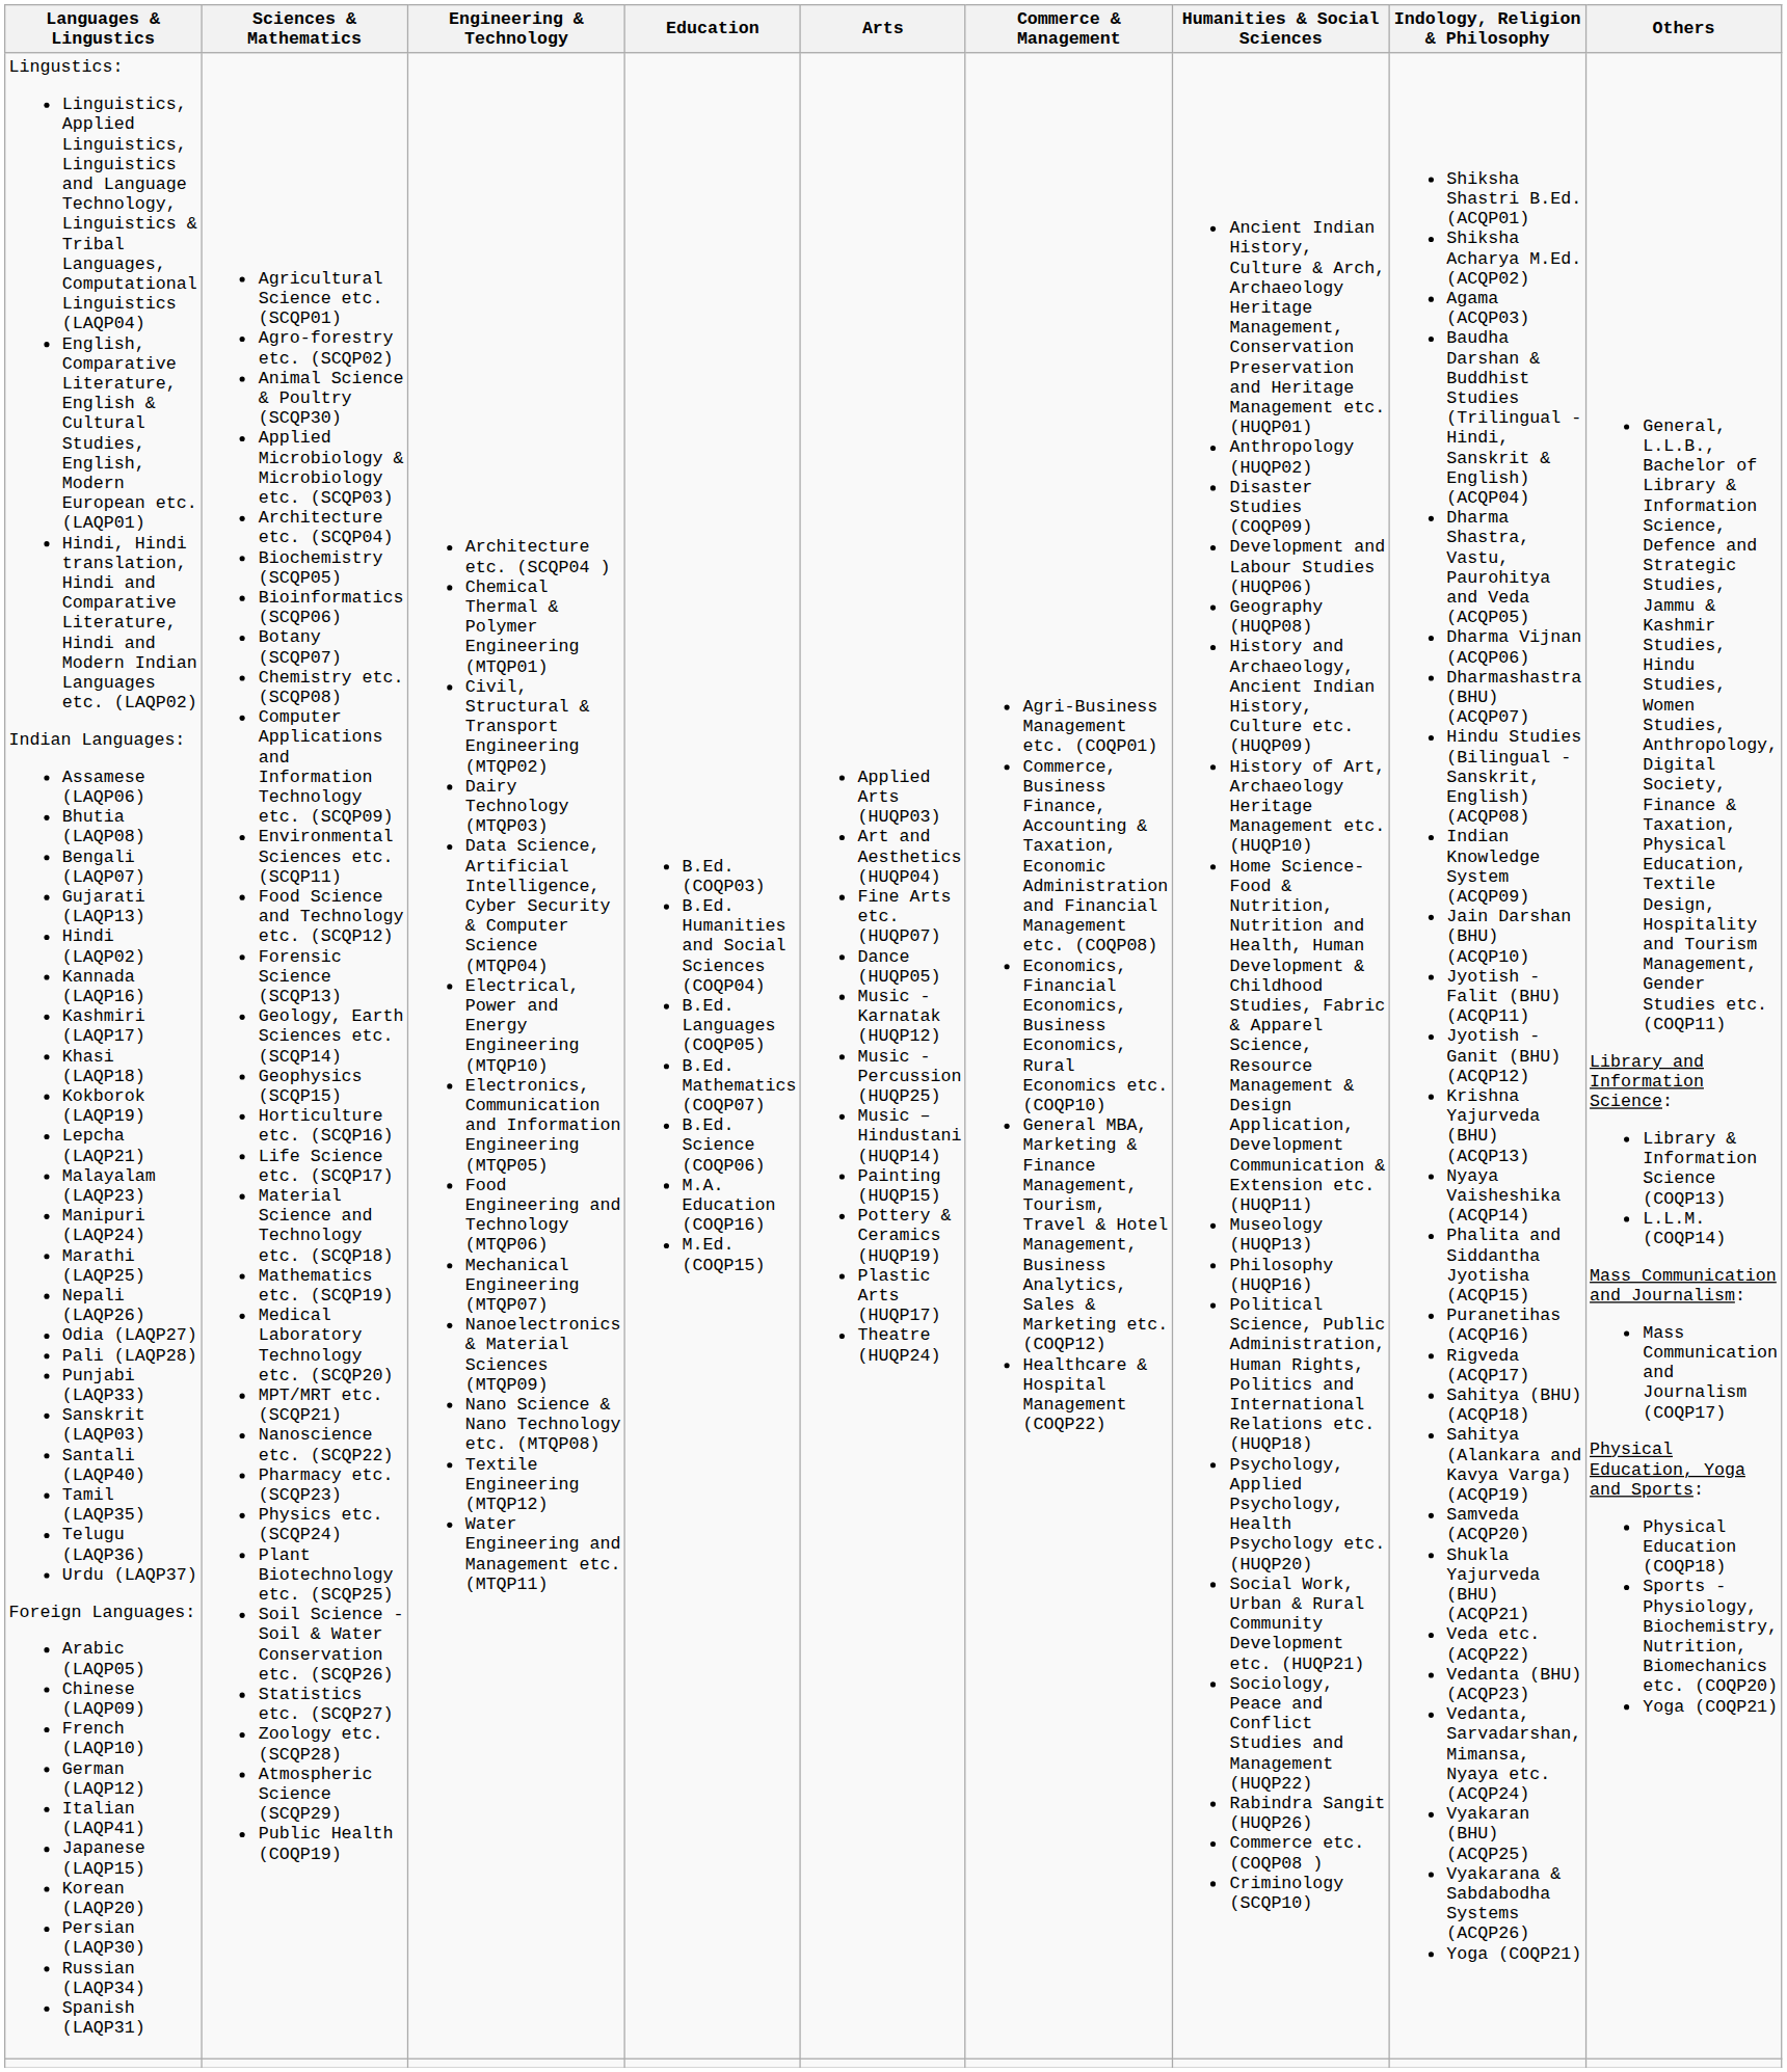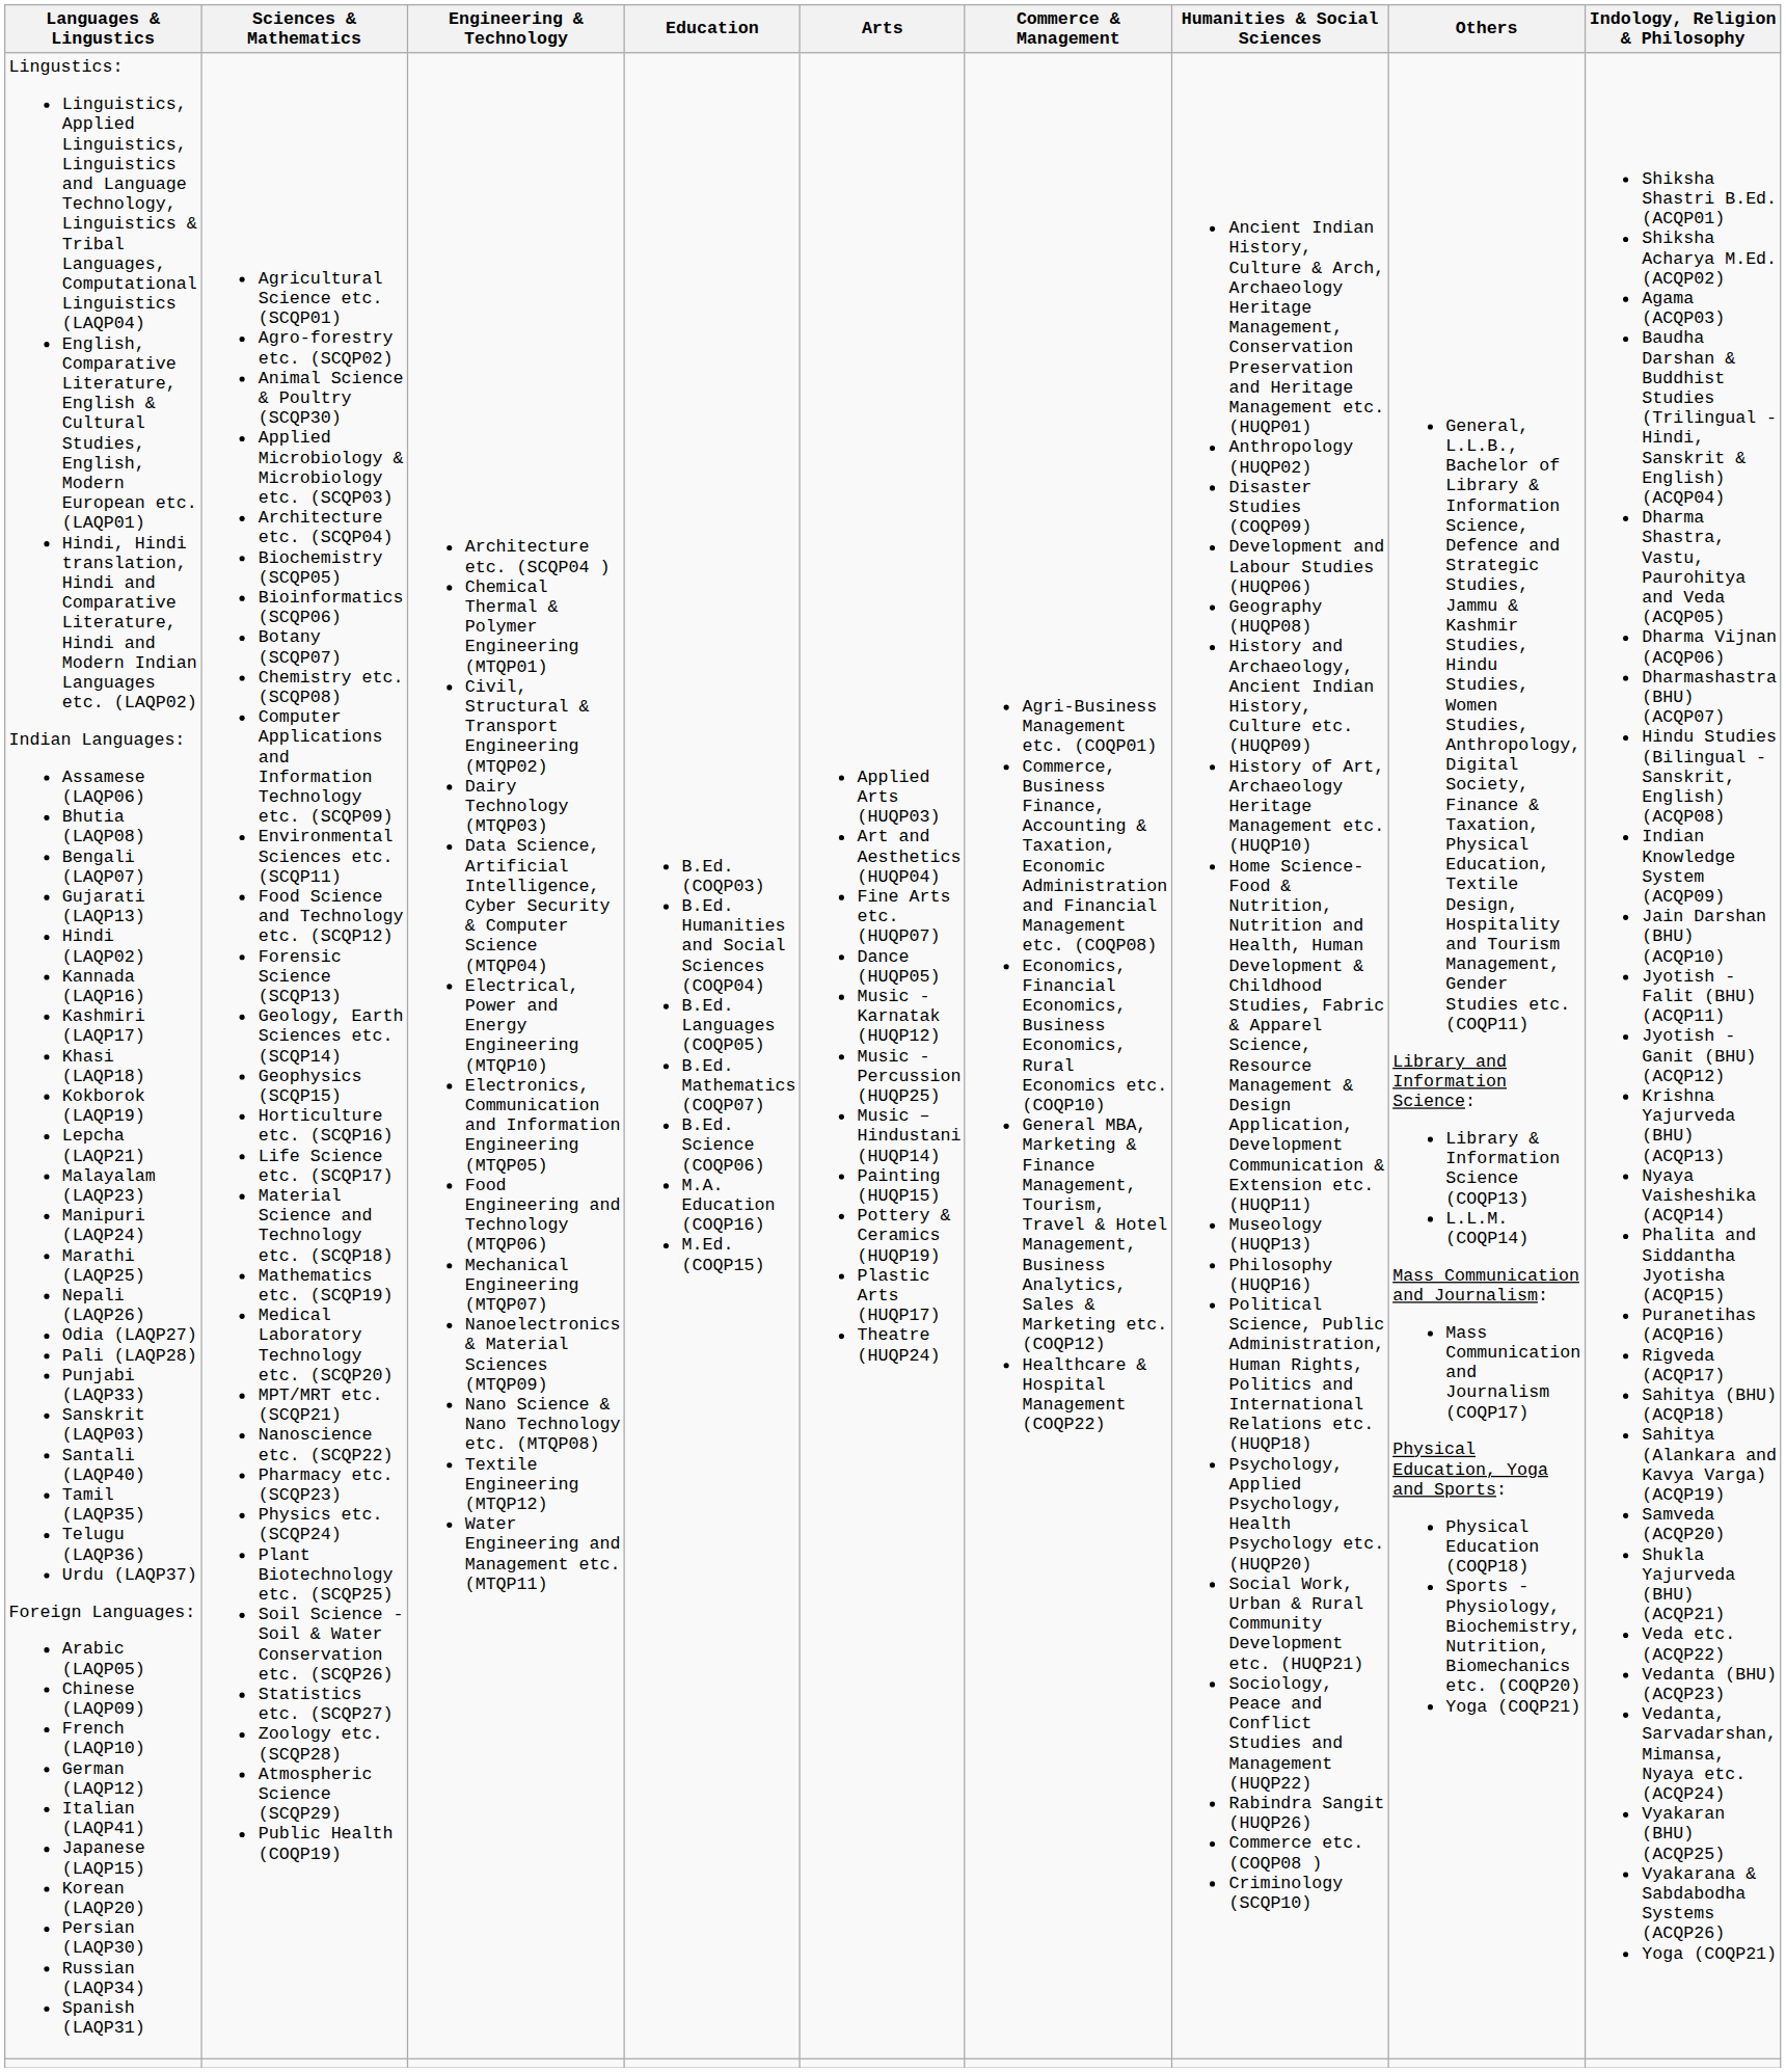columns swapped: Indology, Religion & Philosophy <-> Others
